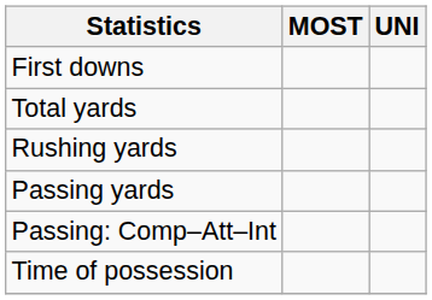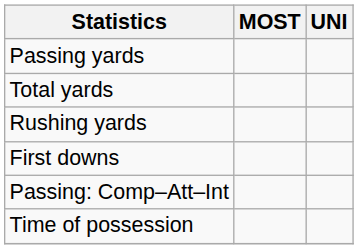rows swapped: First downs <-> Passing yards
